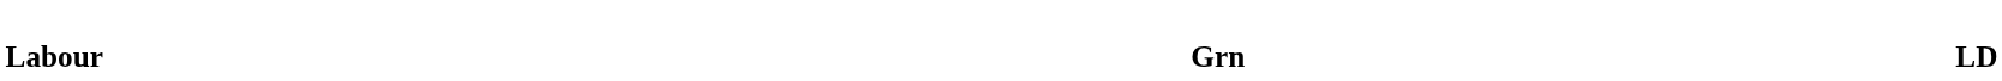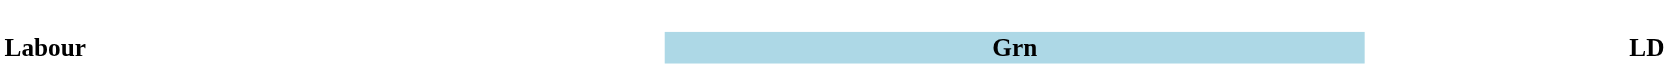Labour | column 2: no background -> lightblue background
